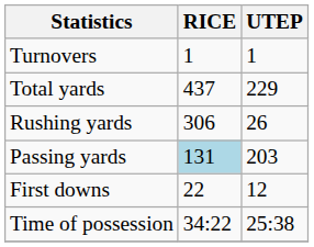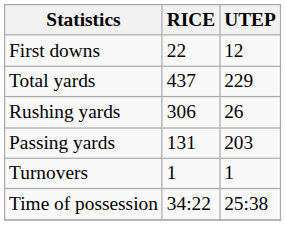rows swapped: First downs <-> Turnovers
Passing yards | RICE: lightblue background -> no background
